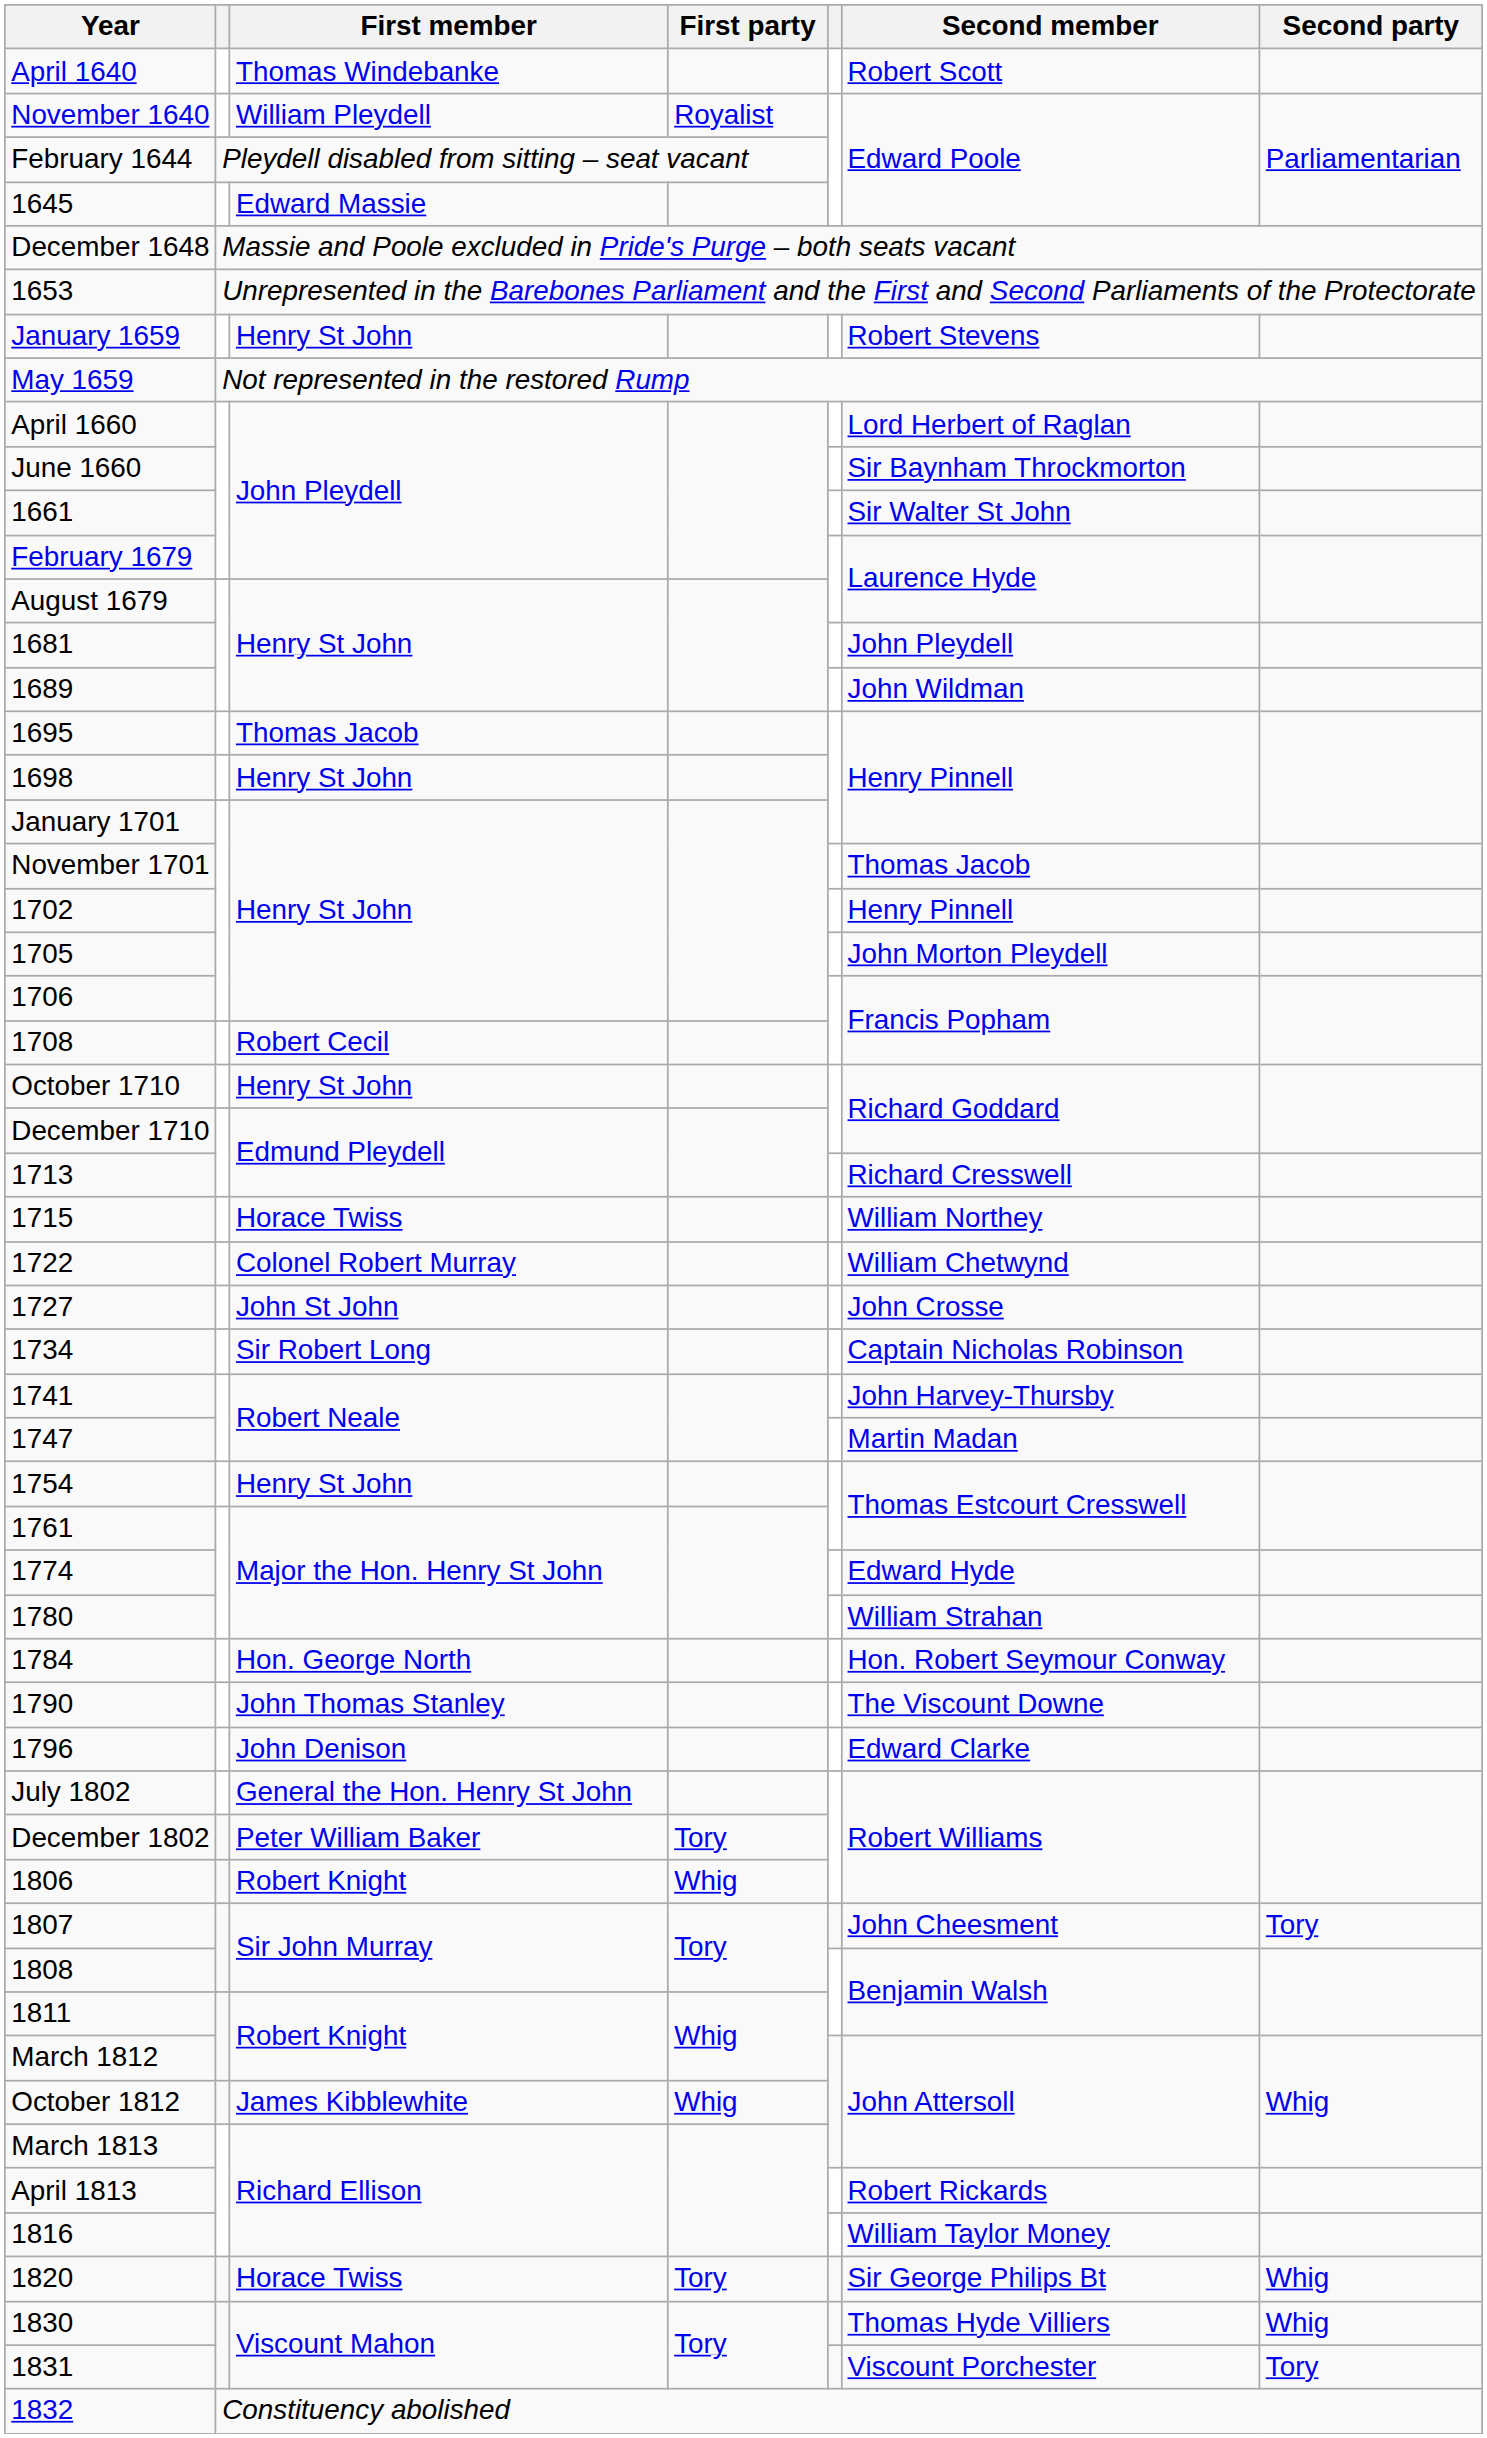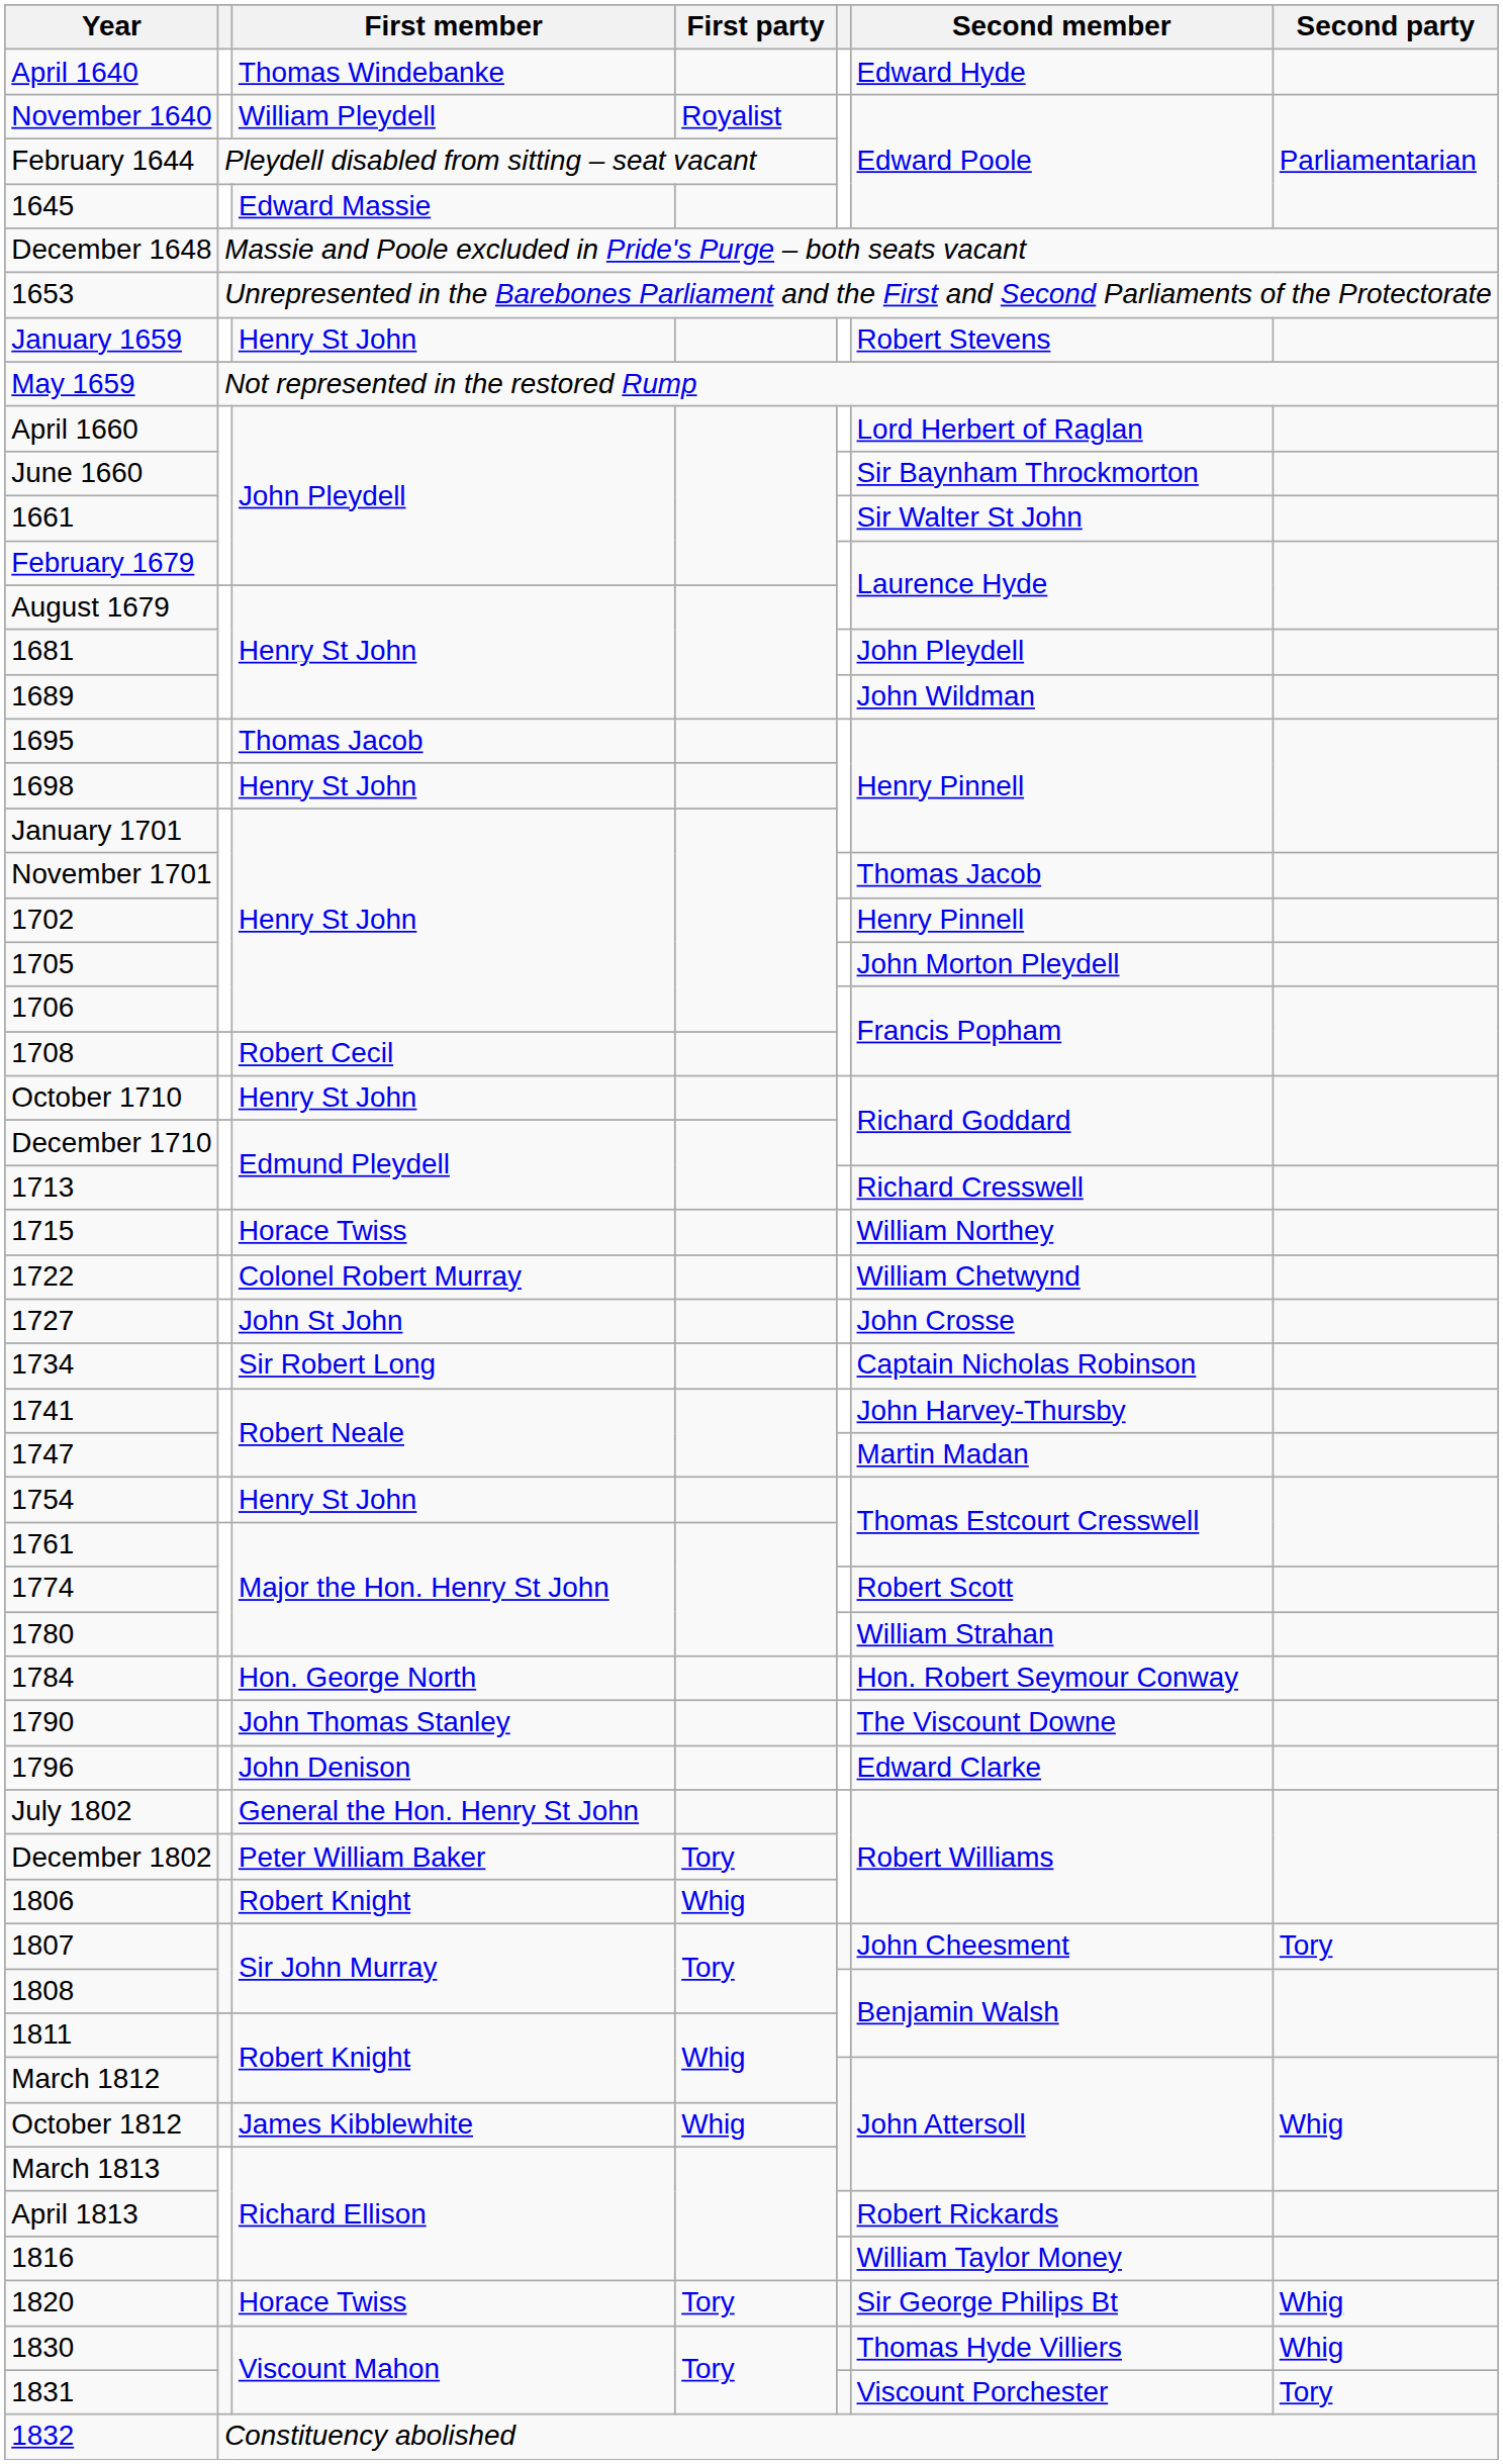April 1640 | Second member: Robert Scott -> Edward Hyde
1774 | Second member: Edward Hyde -> Robert Scott
